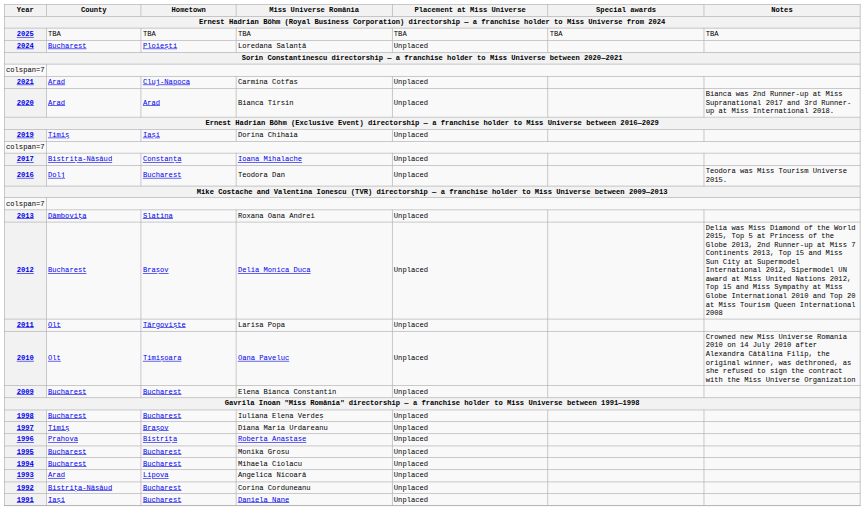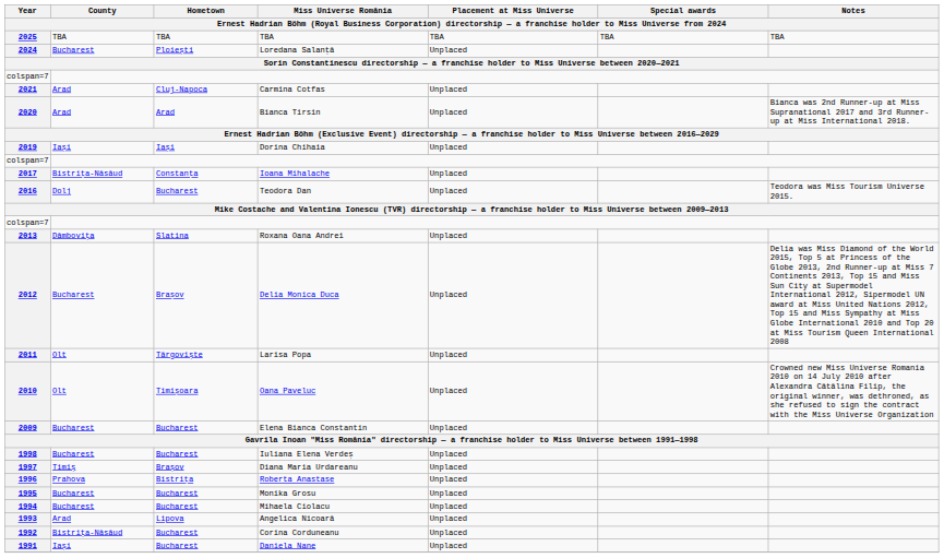Dorina Chihaia | County: Timiș -> Iași
